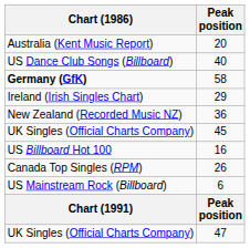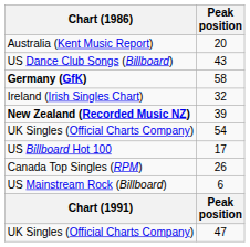row 3 | Peak position: 40 -> 43
row 5 | Peak position: 29 -> 32
row 6 | Chart (1986): normal -> bold
row 6 | Peak position: 36 -> 39
row 7 | Peak position: 45 -> 54
row 8 | Peak position: 16 -> 17
